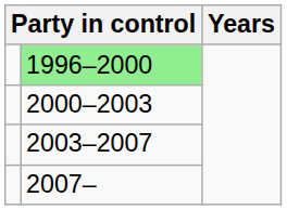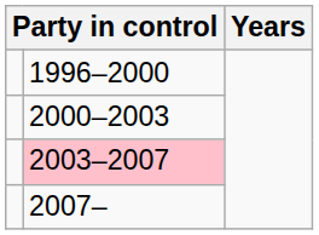1996–2000 | column 2: lightgreen background -> no background
2003–2007 | column 2: no background -> pink background
